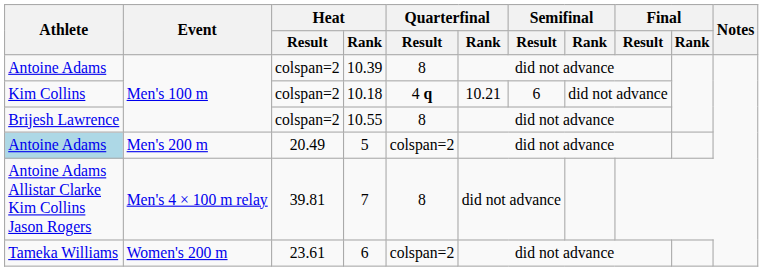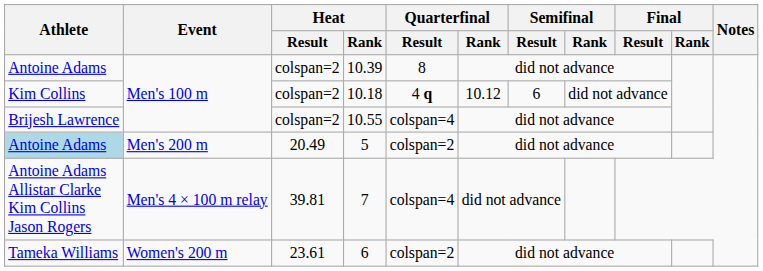10.18 | Quarterfinal / Rank: 10.21 -> 10.12
10.55 | Quarterfinal / Result: 8 -> colspan=4
7 | Quarterfinal / Result: 8 -> colspan=4
